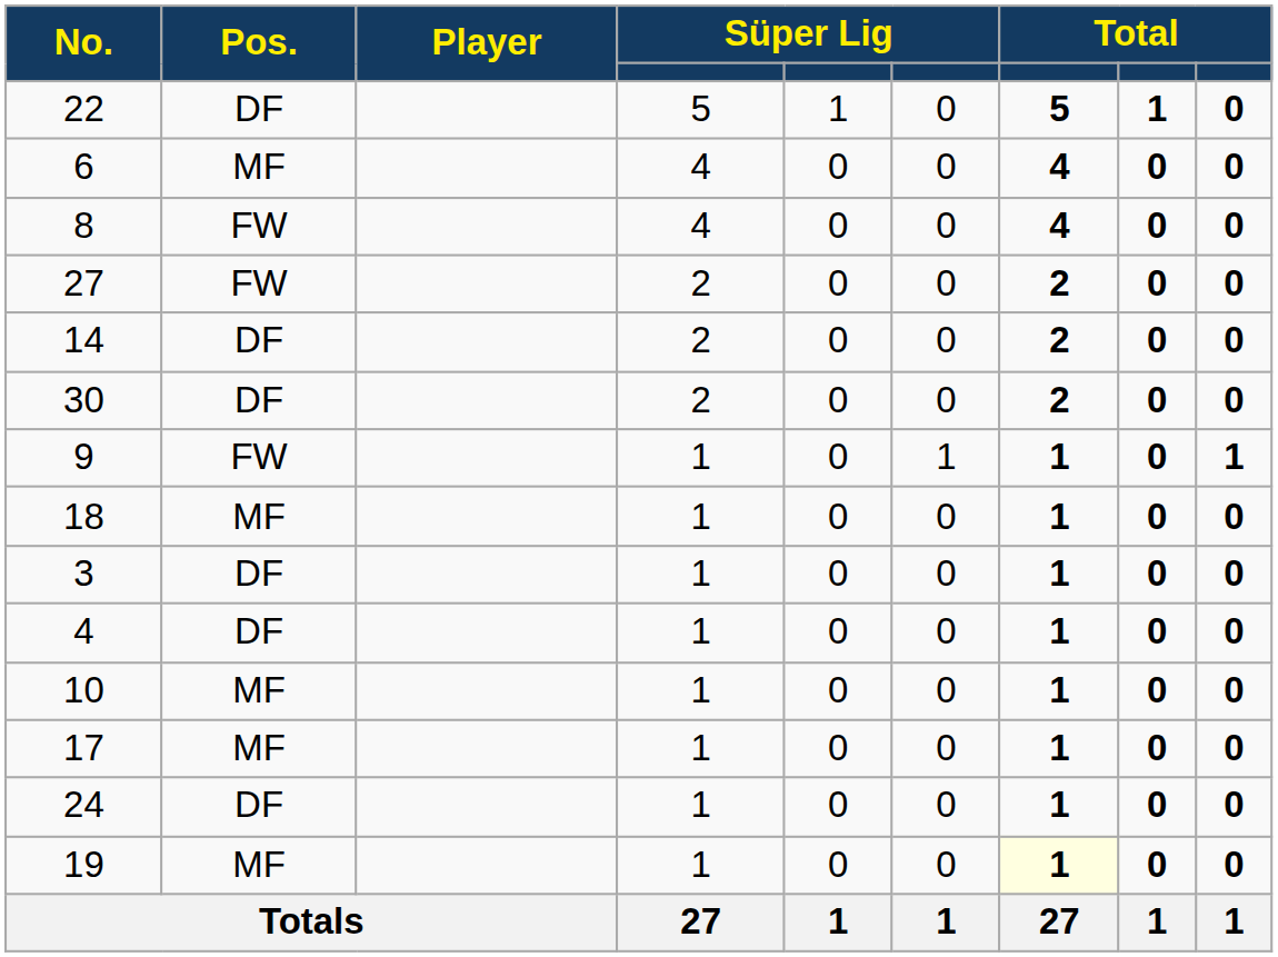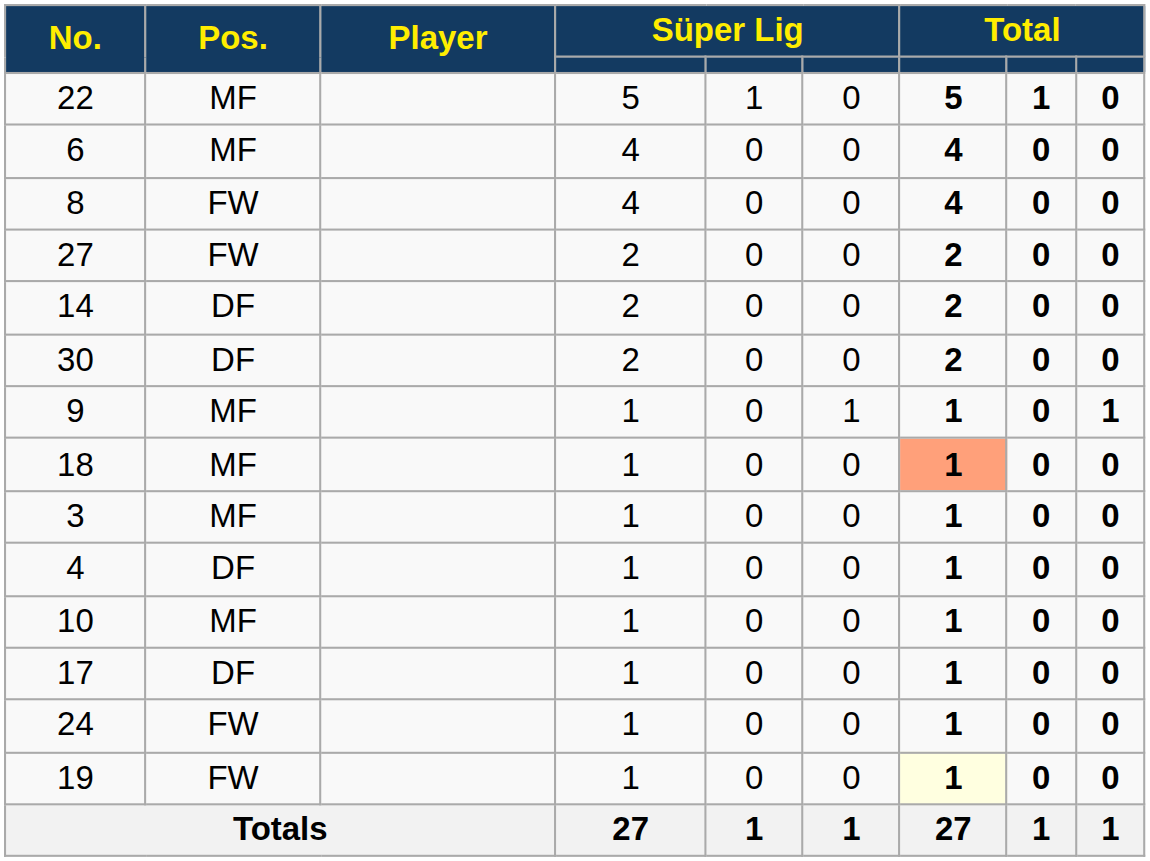22 | Pos.: DF -> MF
9 | Pos.: FW -> MF
18 | column 7: no background -> lightsalmon background
3 | Pos.: DF -> MF
17 | Pos.: MF -> DF
24 | Pos.: DF -> FW
19 | Pos.: MF -> FW
